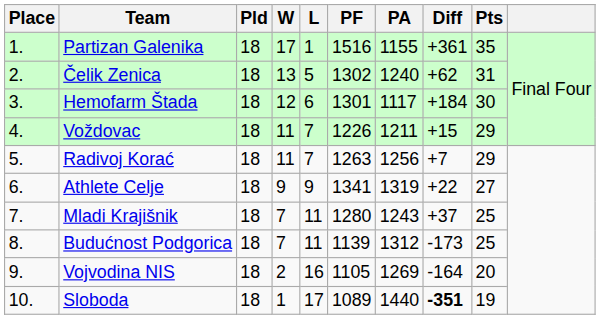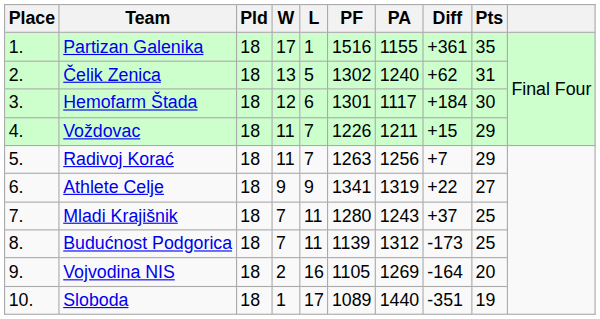Sloboda | Diff: bold -> normal
